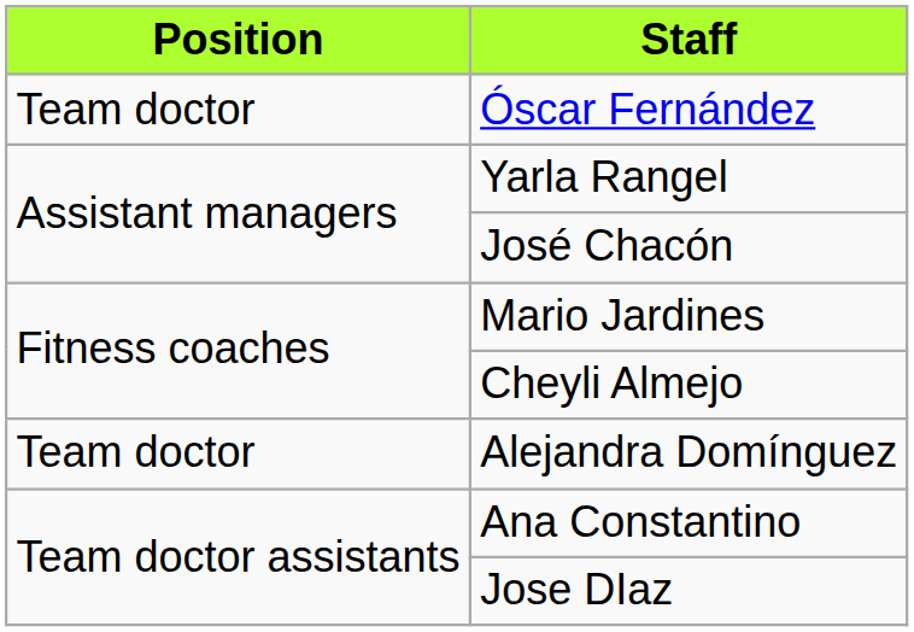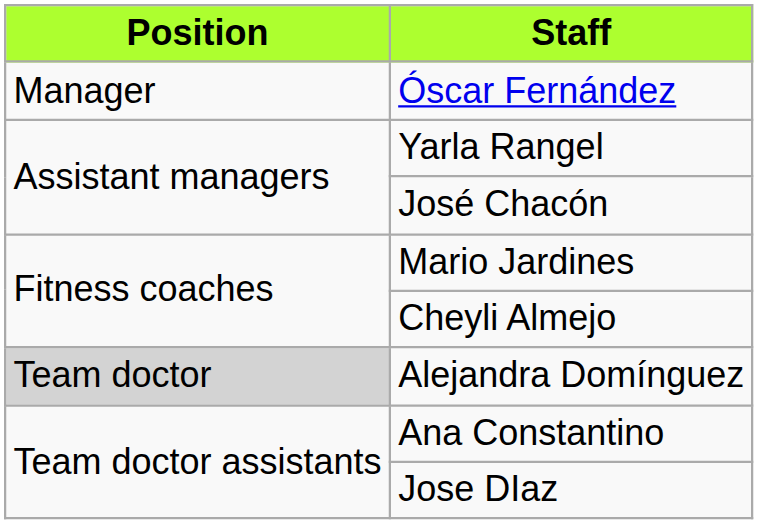Óscar Fernández | Position: Team doctor -> Manager
Alejandra Domínguez | Position: no background -> lightgrey background
